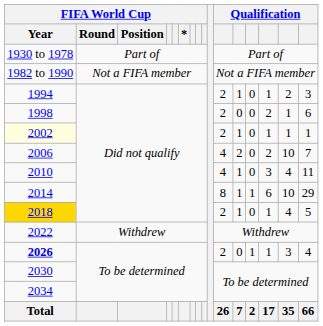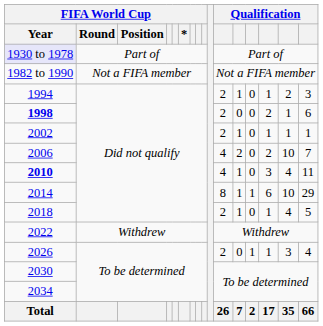1930 to 1978 | FIFA World Cup / Year: no background -> lavender background
1998 | FIFA World Cup / Year: normal -> bold
2002 | FIFA World Cup / Year: lightyellow background -> no background
2010 | FIFA World Cup / Year: normal -> bold
2018 | FIFA World Cup / Year: gold background -> no background
2026 | FIFA World Cup / Year: bold -> normal
